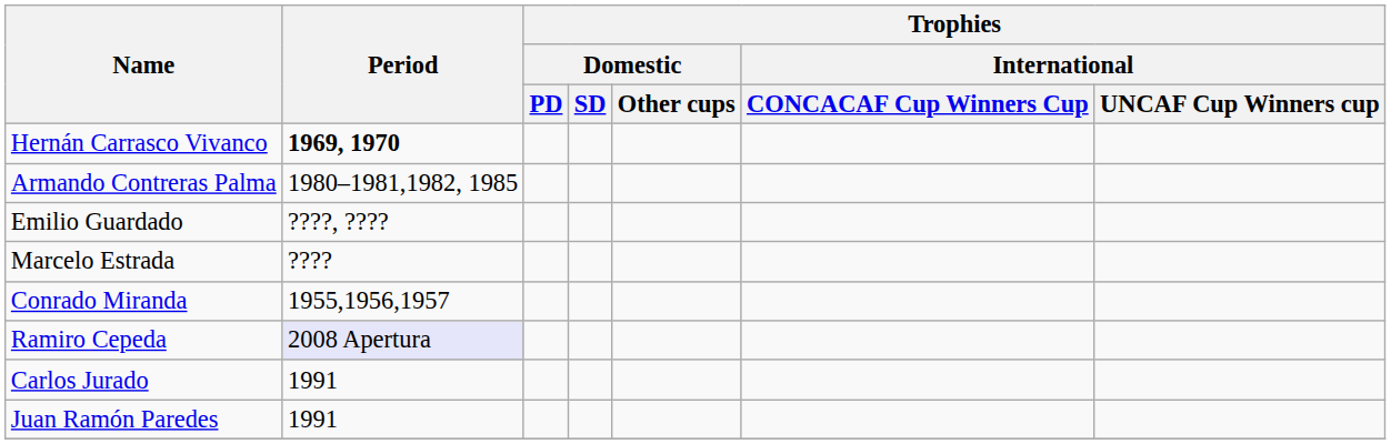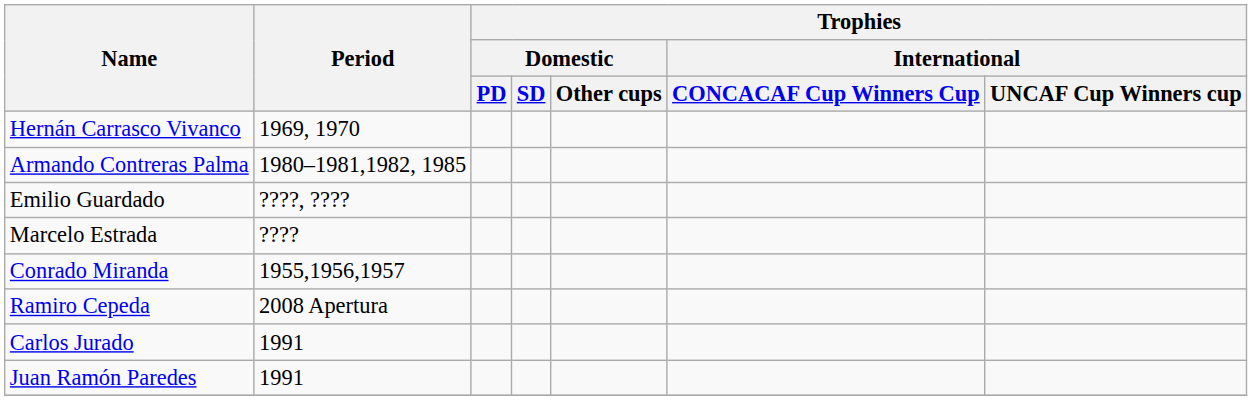Hernán Carrasco Vivanco | Period: bold -> normal
Ramiro Cepeda | Period: lavender background -> no background
